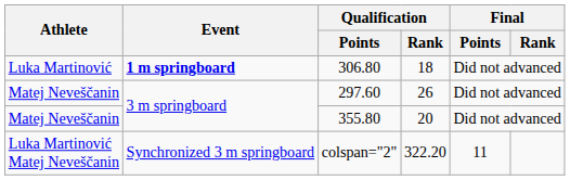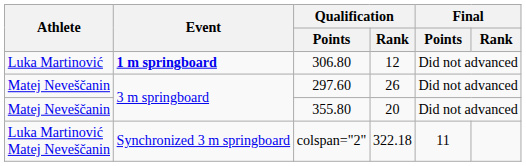306.80 | Qualification / Rank: 18 -> 12
colspan="2" | Qualification / Rank: 322.20 -> 322.18
